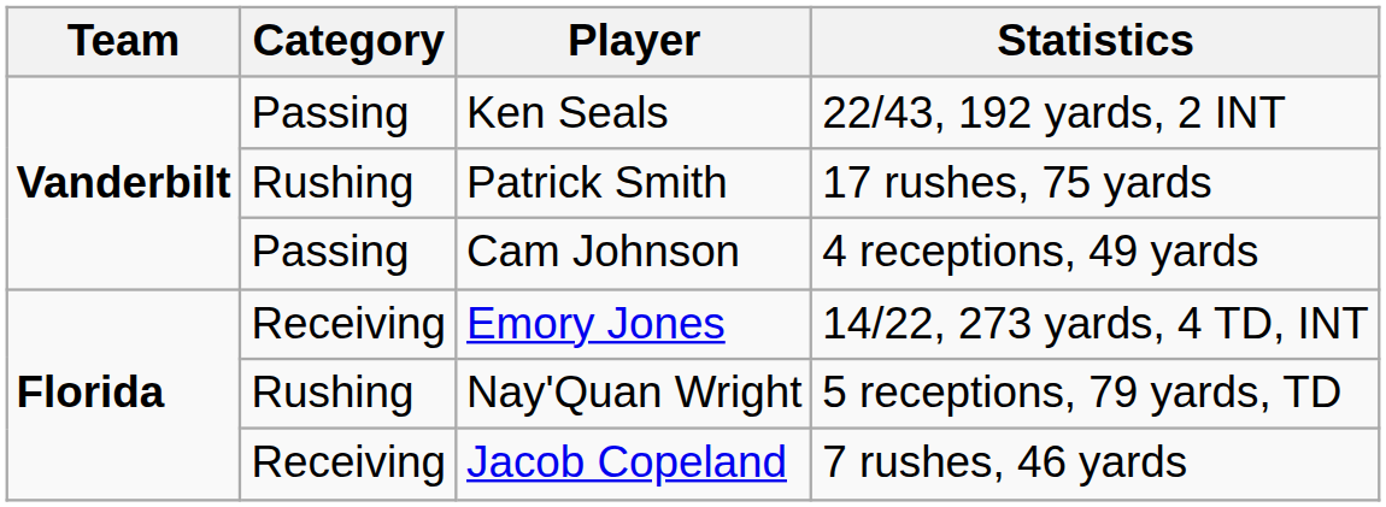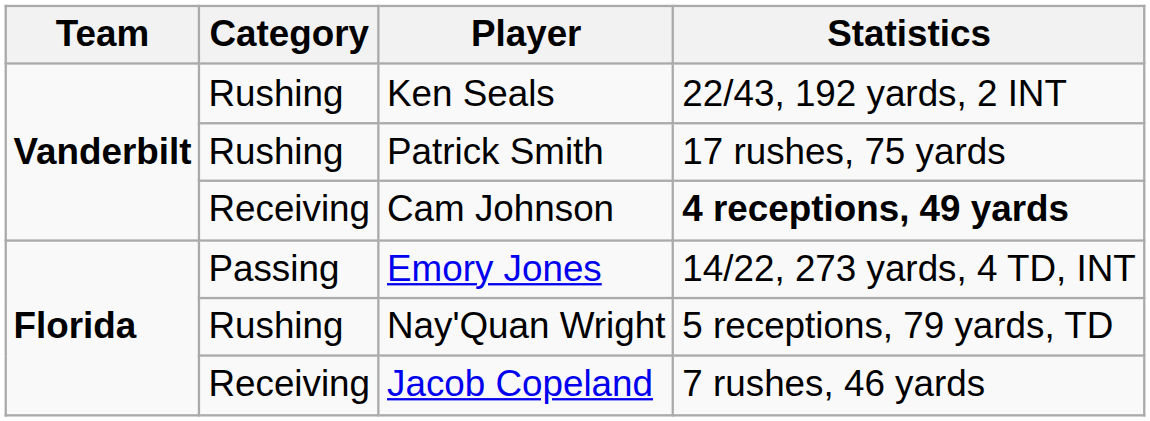Ken Seals | Category: Passing -> Rushing
Cam Johnson | Category: Passing -> Receiving
Cam Johnson | Statistics: normal -> bold
Emory Jones | Category: Receiving -> Passing
